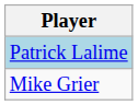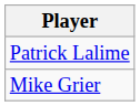row 2 | column 1: lightblue background -> no background
